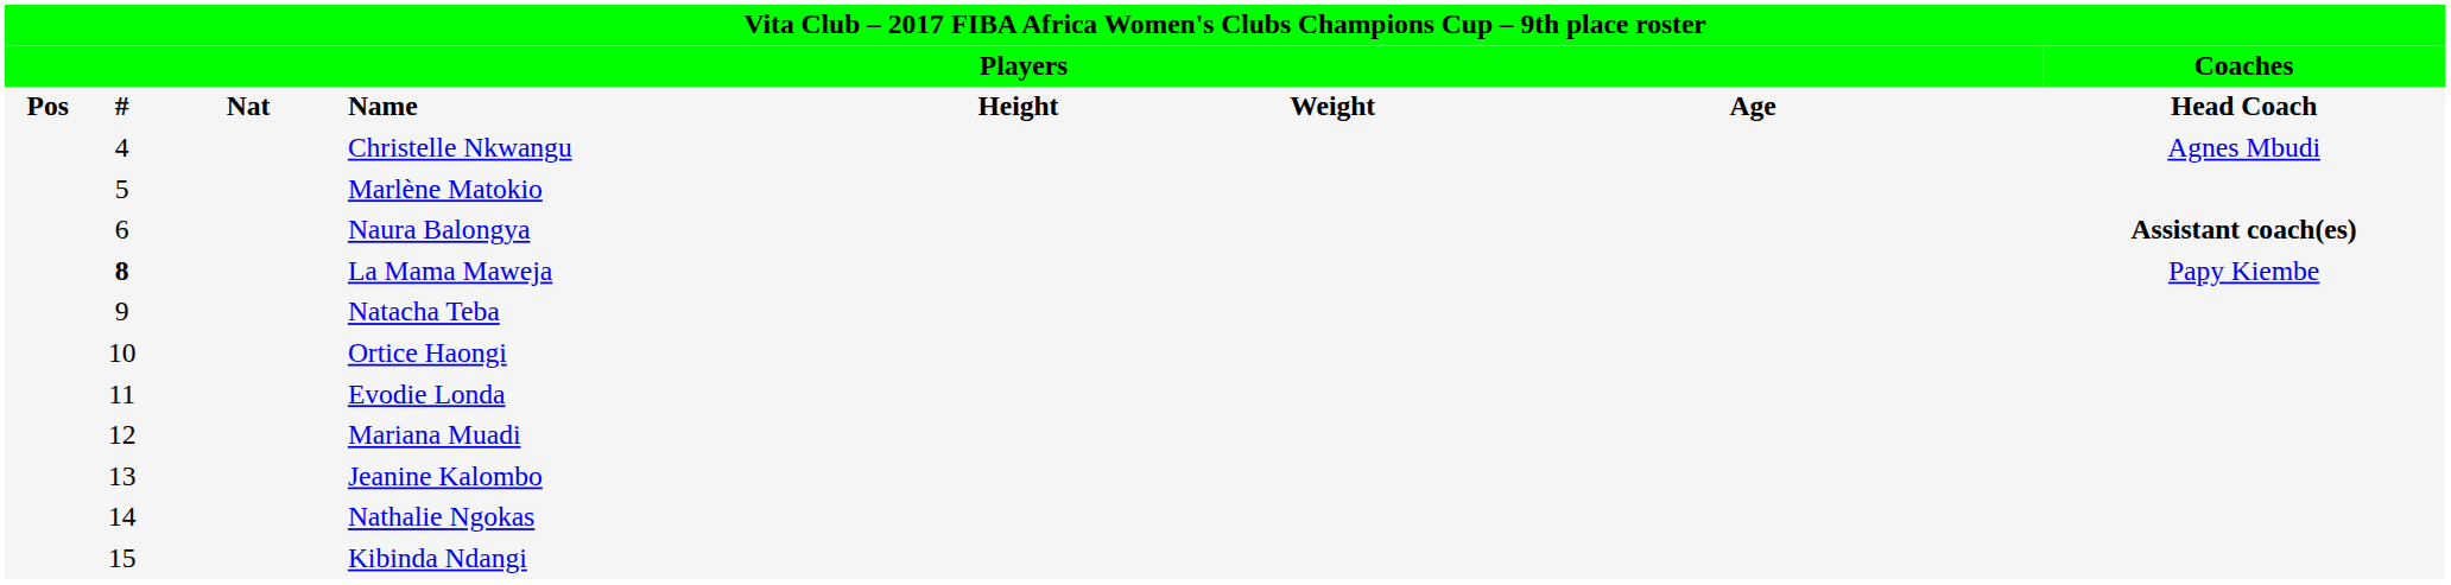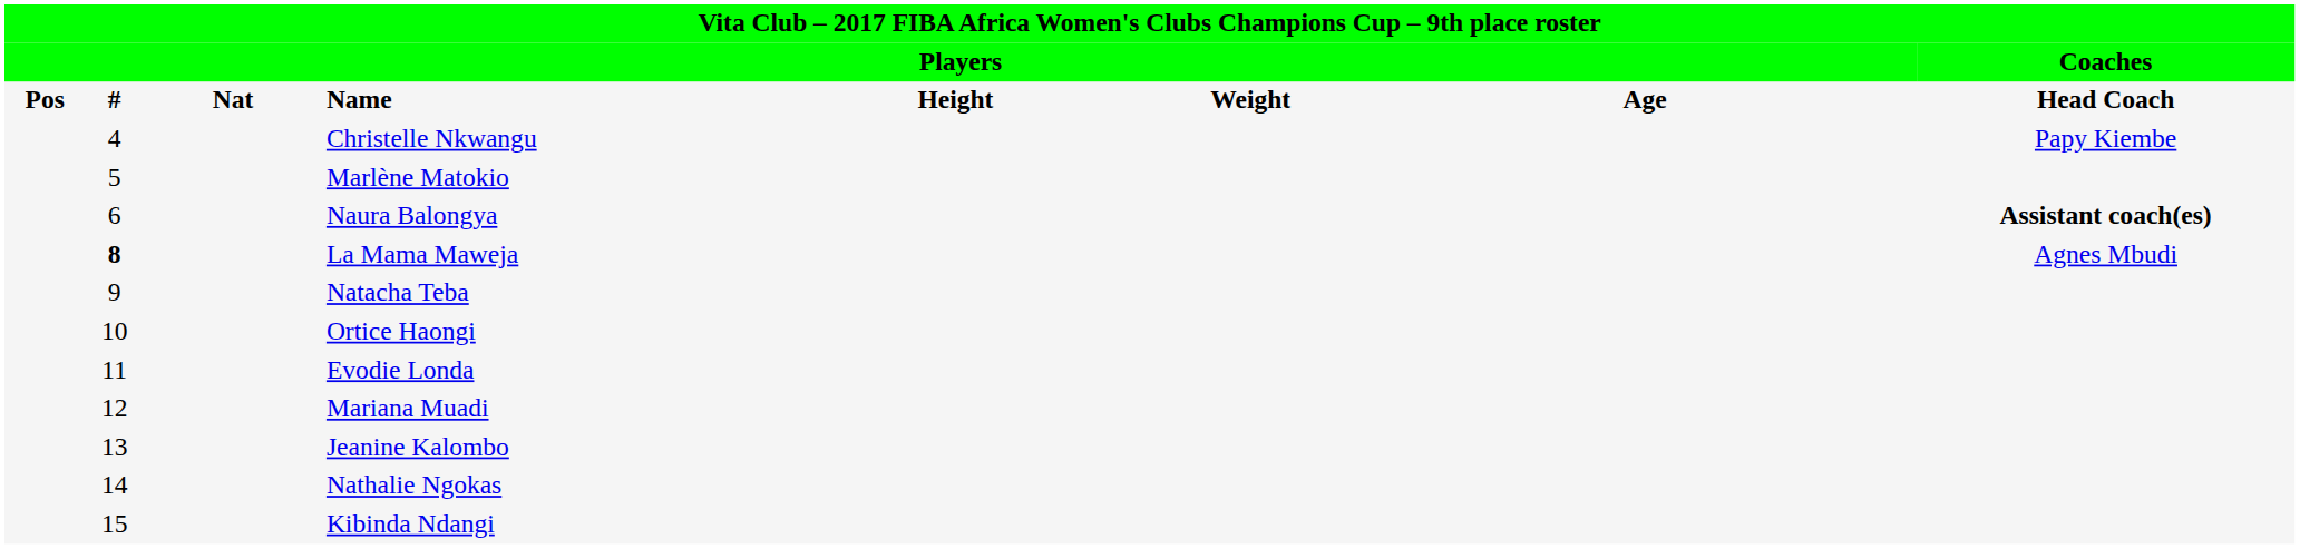Christelle Nkwangu | column 8: Agnes Mbudi -> Papy Kiembe
La Mama Maweja | column 8: Papy Kiembe -> Agnes Mbudi
